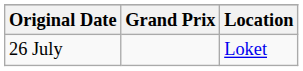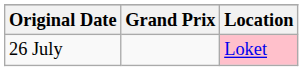26 July | Location: no background -> pink background
